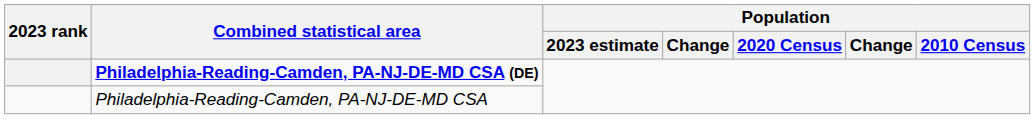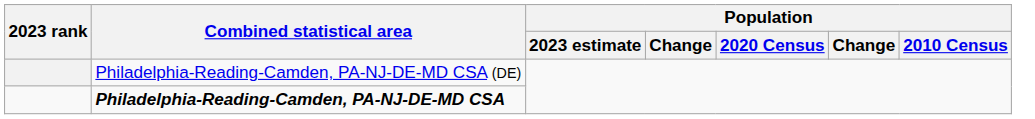Philadelphia-Reading-Camden, PA-NJ-DE-MD CSA (DE) | Combined statistical area: bold -> normal
Philadelphia-Reading-Camden, PA-NJ-DE-MD CSA | Combined statistical area: normal -> bold
